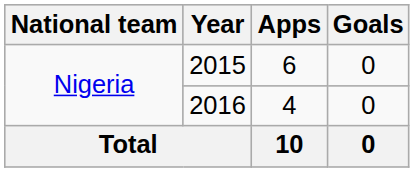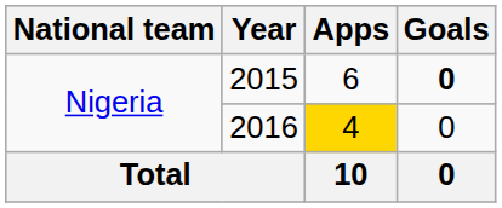2015 | Goals: normal -> bold
2016 | Apps: no background -> gold background
